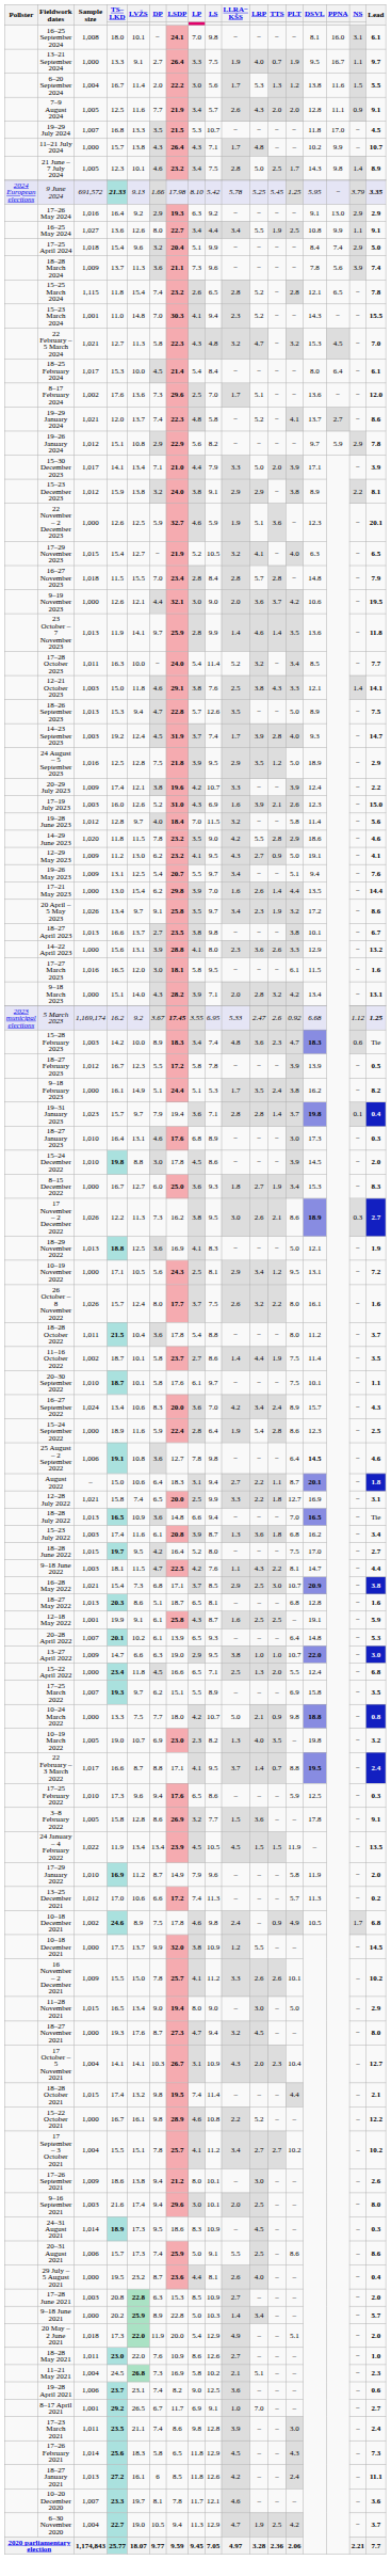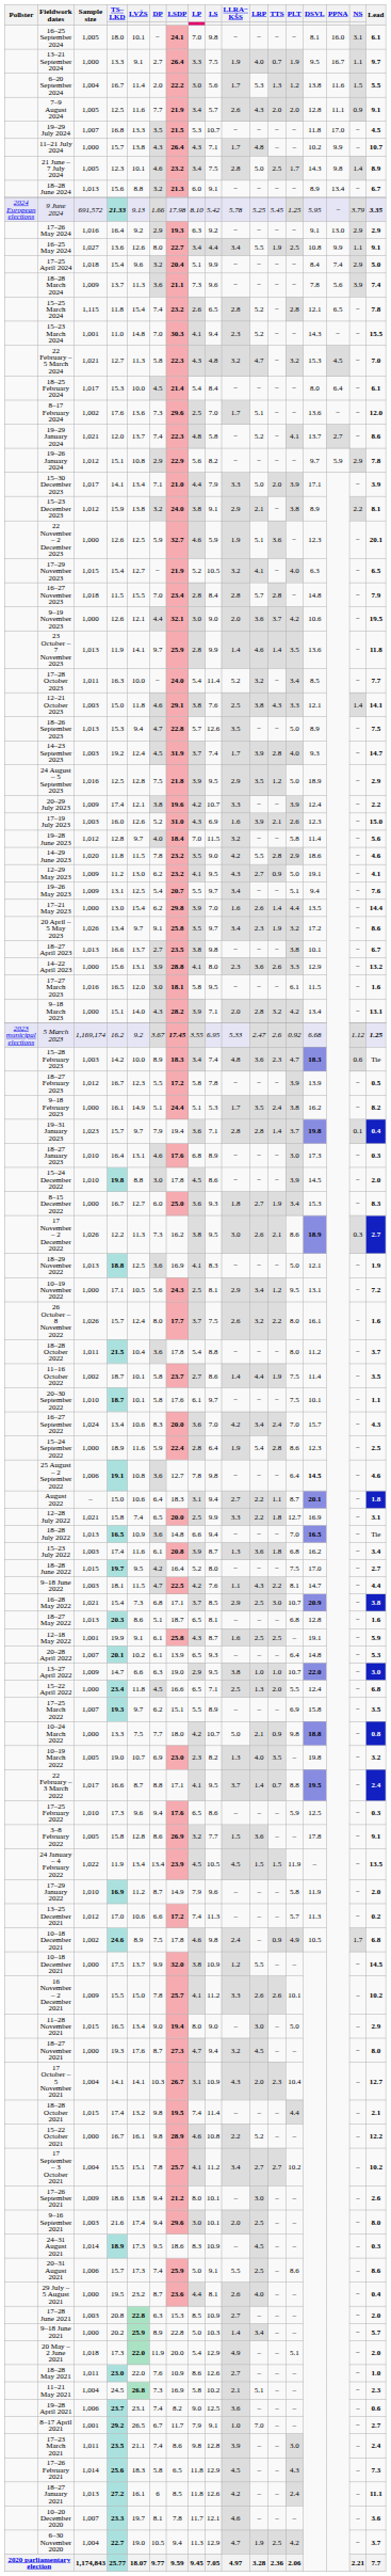16–25 September 2024 | Sample size: 1,008 -> 1,005
+ row: 18–28 June 2024 | 1,013 | 15.6 | 8.8 | 3.2 | 21.3 | 6.0 | 9.1 | − | − | − | − | 8.9 | 13.4 | − | 6.7
15–23 December 2023 | LRP: 2.9 -> 2.1
16–27 September 2022 | PLT: 8.9 -> 7.0
8–17 April 2021 | LP: 6.9 -> 7.9
